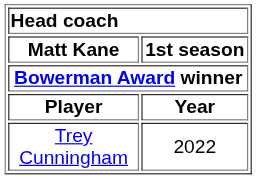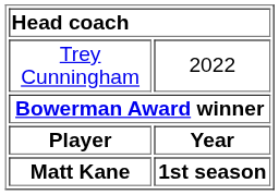rows swapped: Matt Kane <-> Trey Cunningham
